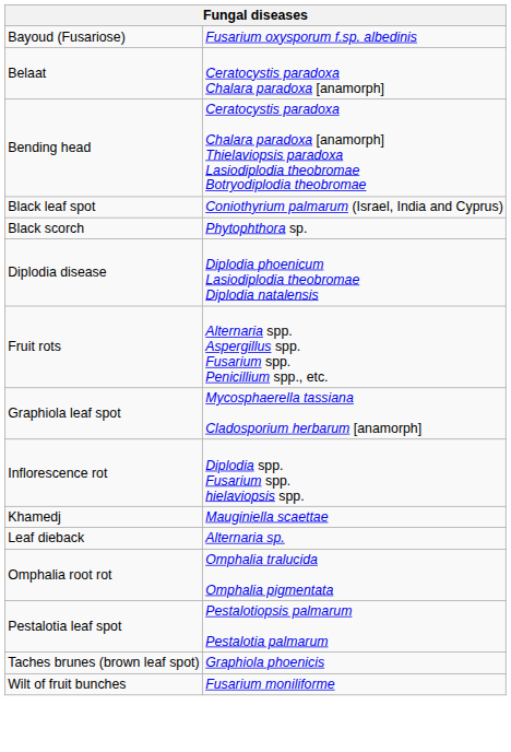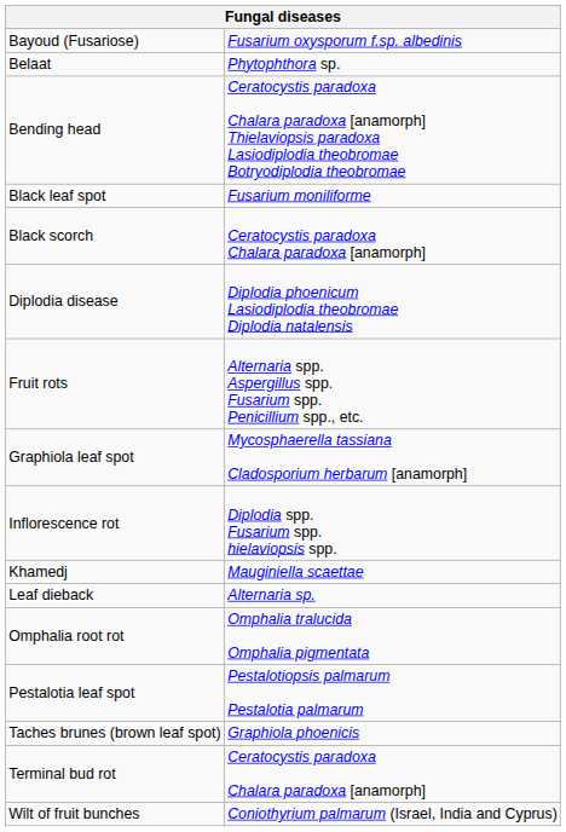Belaat | column 2: Ceratocystis paradoxa Chalara paradoxa [anamorph] -> Phytophthora sp.
Black leaf spot | column 2: Coniothyrium palmarum (Israel, India and Cyprus) -> Fusarium moniliforme
Black scorch | column 2: Phytophthora sp. -> Ceratocystis paradoxa Chalara paradoxa [anamorph]
+ row: Terminal bud rot | Ceratocystis paradoxa Chalara paradoxa [anamorph]
Wilt of fruit bunches | column 2: Fusarium moniliforme -> Coniothyrium palmarum (Israel, India and Cyprus)
